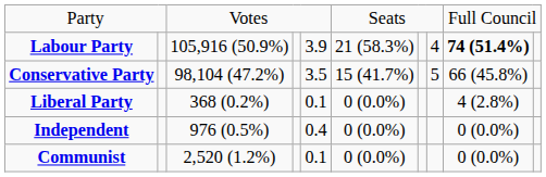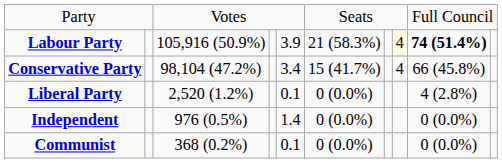Labour Party | column 8: no background -> lightyellow background
Conservative Party | column 5: 3.5 -> 3.4
Conservative Party | column 8: 5 -> 4
Liberal Party | column 3: 368 (0.2%) -> 2,520 (1.2%)
Independent | column 5: 0.4 -> 1.4
Communist | column 3: 2,520 (1.2%) -> 368 (0.2%)
